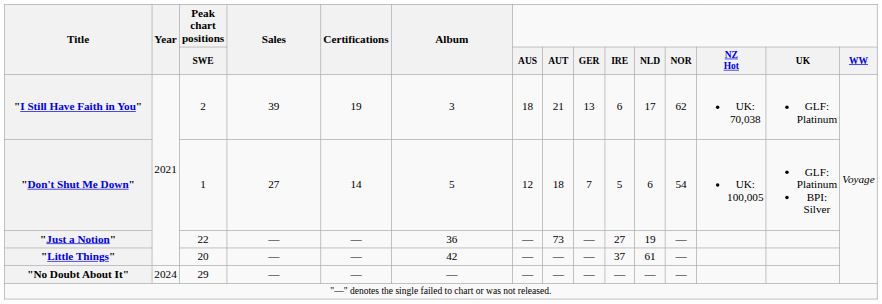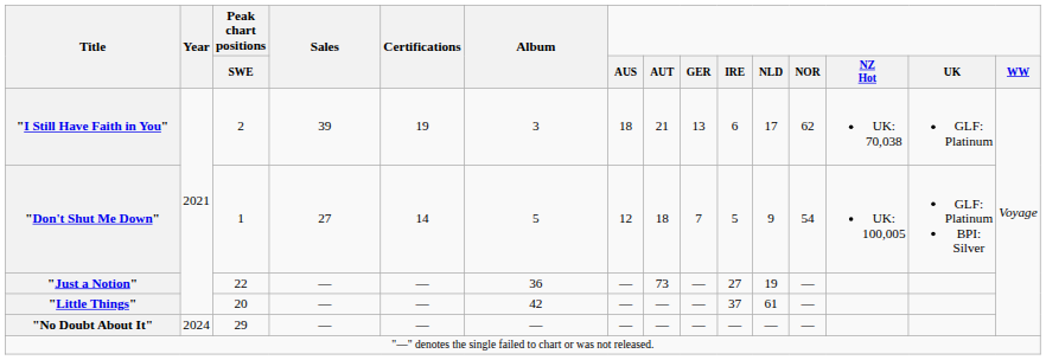"Don't Shut Me Down" | NLD: 6 -> 9
